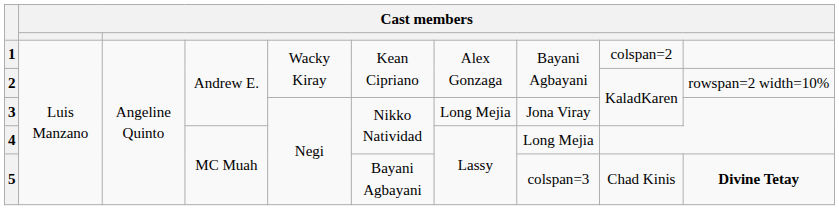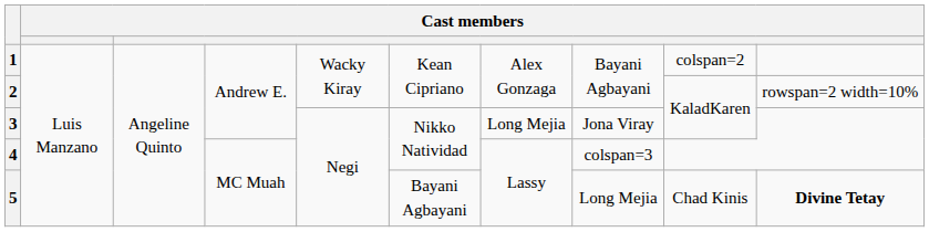4 | column 8: Long Mejia -> colspan=3
5 | column 8: colspan=3 -> Long Mejia
